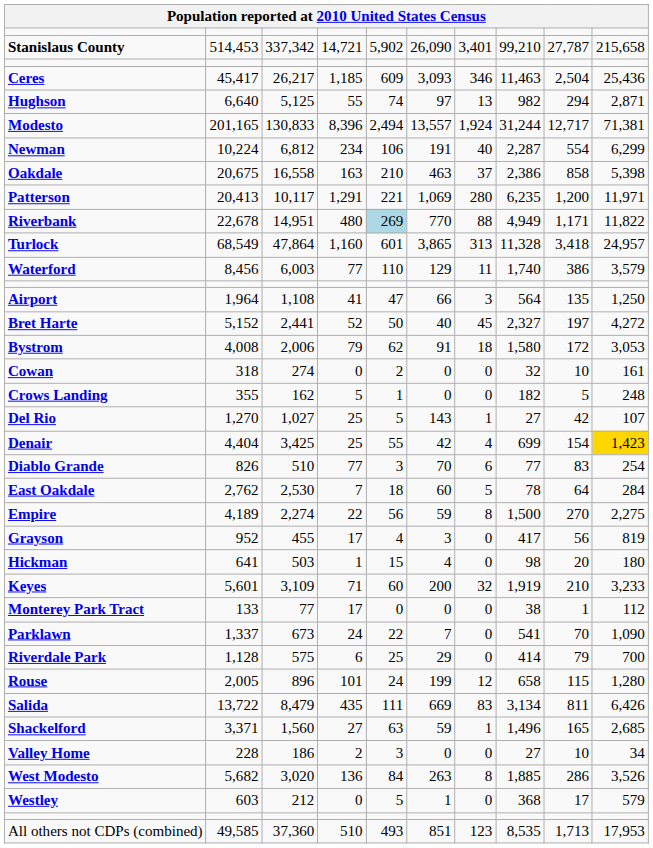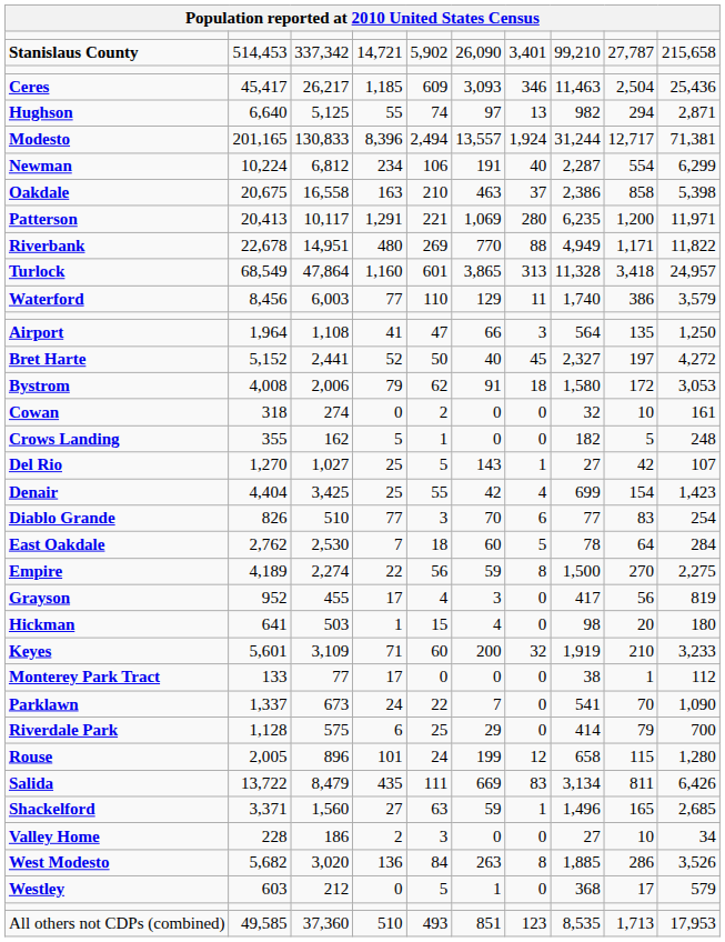Riverbank | column 5: lightblue background -> no background
Denair | column 10: gold background -> no background
